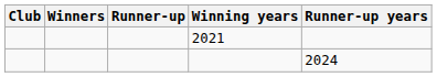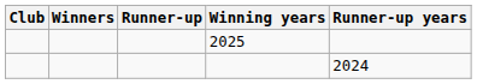row 2 | Winning years: 2021 -> 2025
